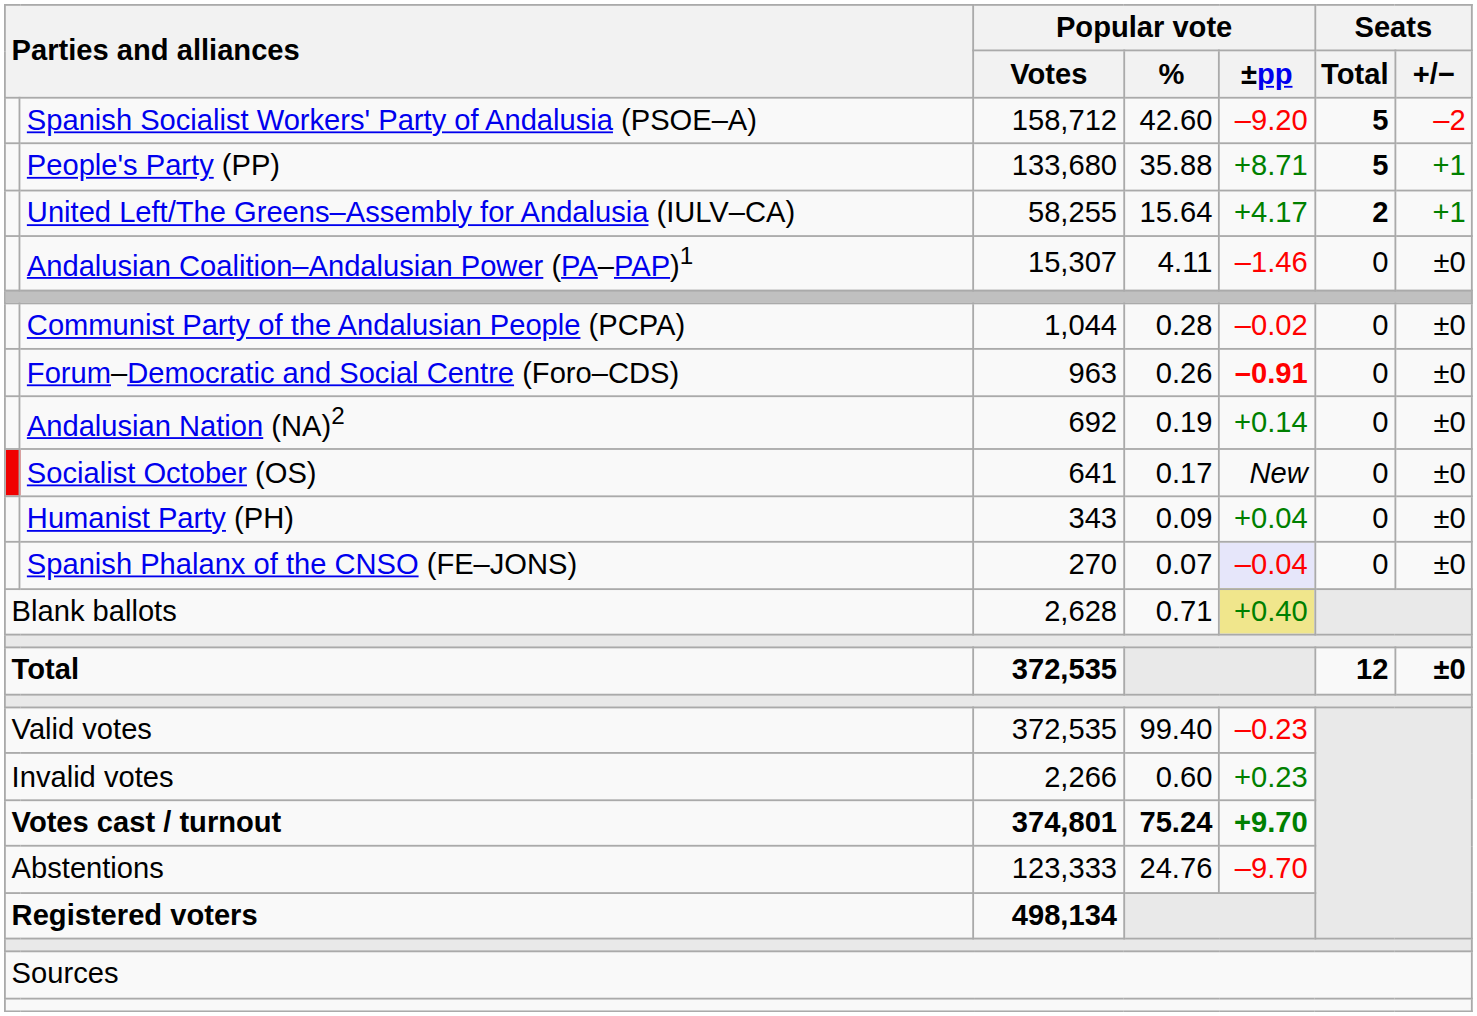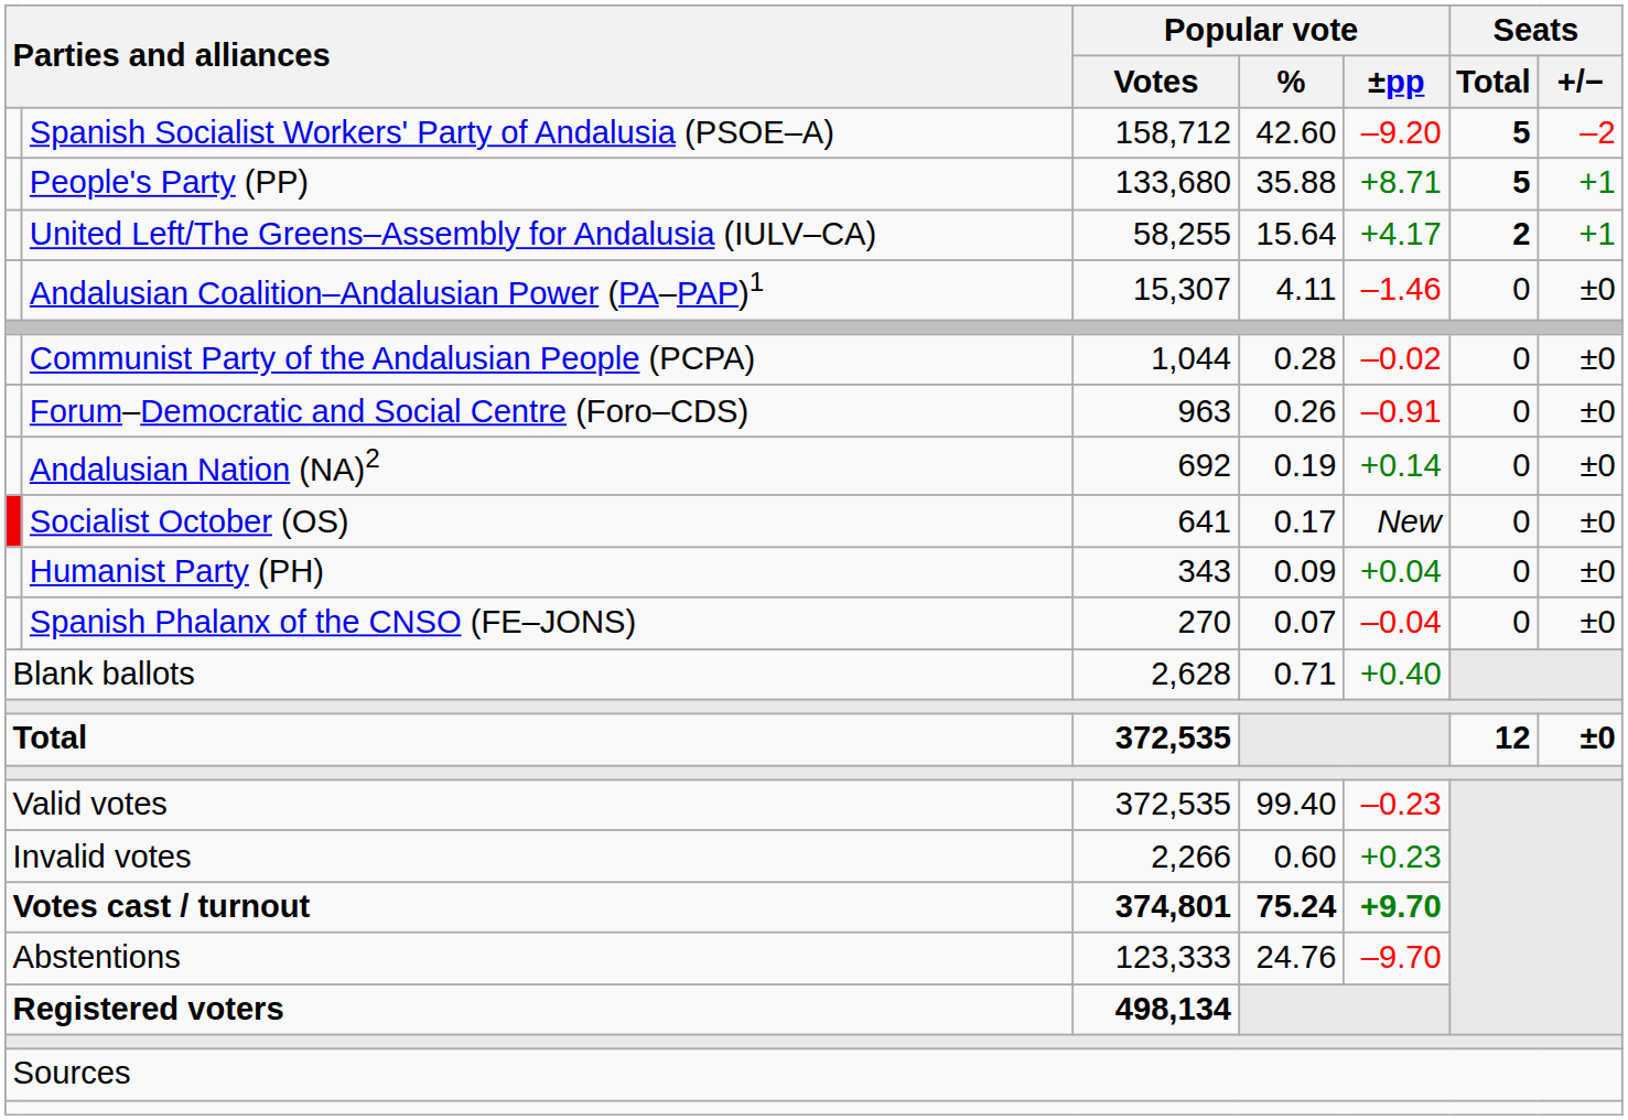Forum–Democratic and Social Centre (Foro–CDS) | Popular vote / ±pp: bold -> normal
Spanish Phalanx of the CNSO (FE–JONS) | Popular vote / ±pp: lavender background -> no background
Blank ballots | Popular vote / ±pp: khaki background -> no background
